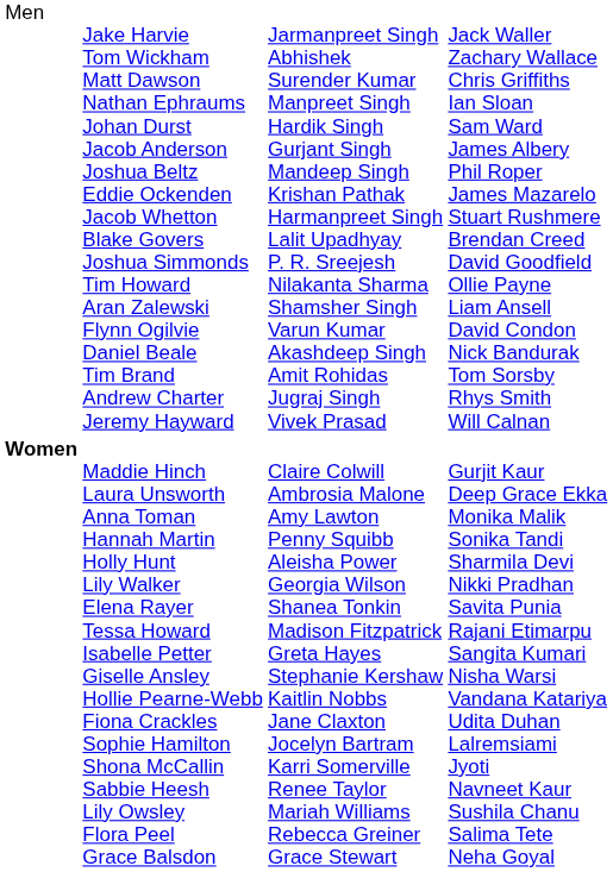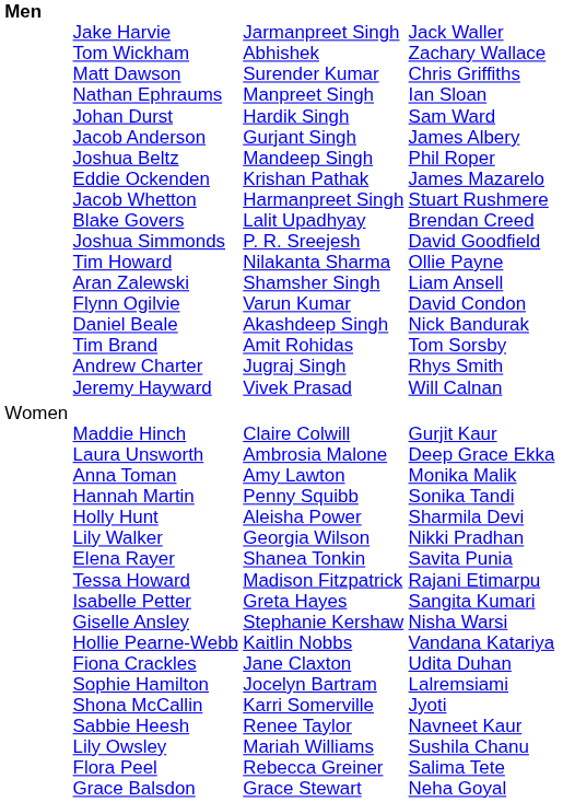Men | column 1: normal -> bold
Women | column 1: bold -> normal
